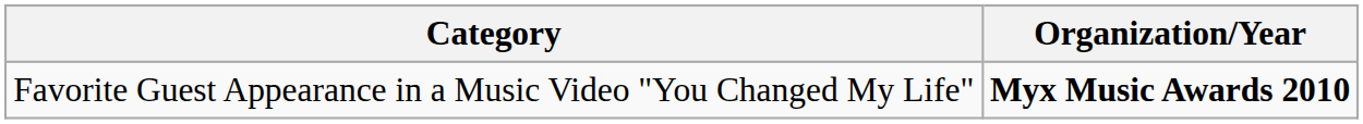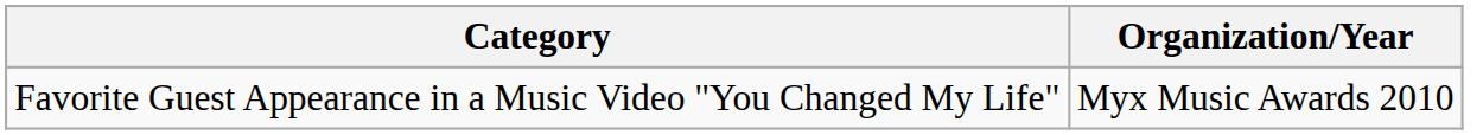row 2 | Organization/Year: bold -> normal
